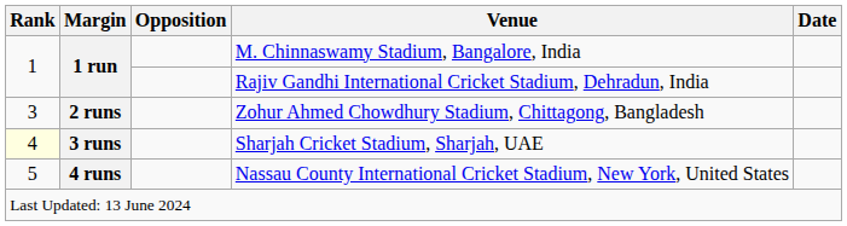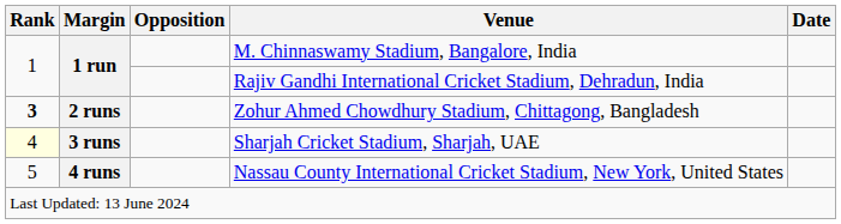Zohur Ahmed Chowdhury Stadium, Chittagong, Bangladesh | Rank: normal -> bold
